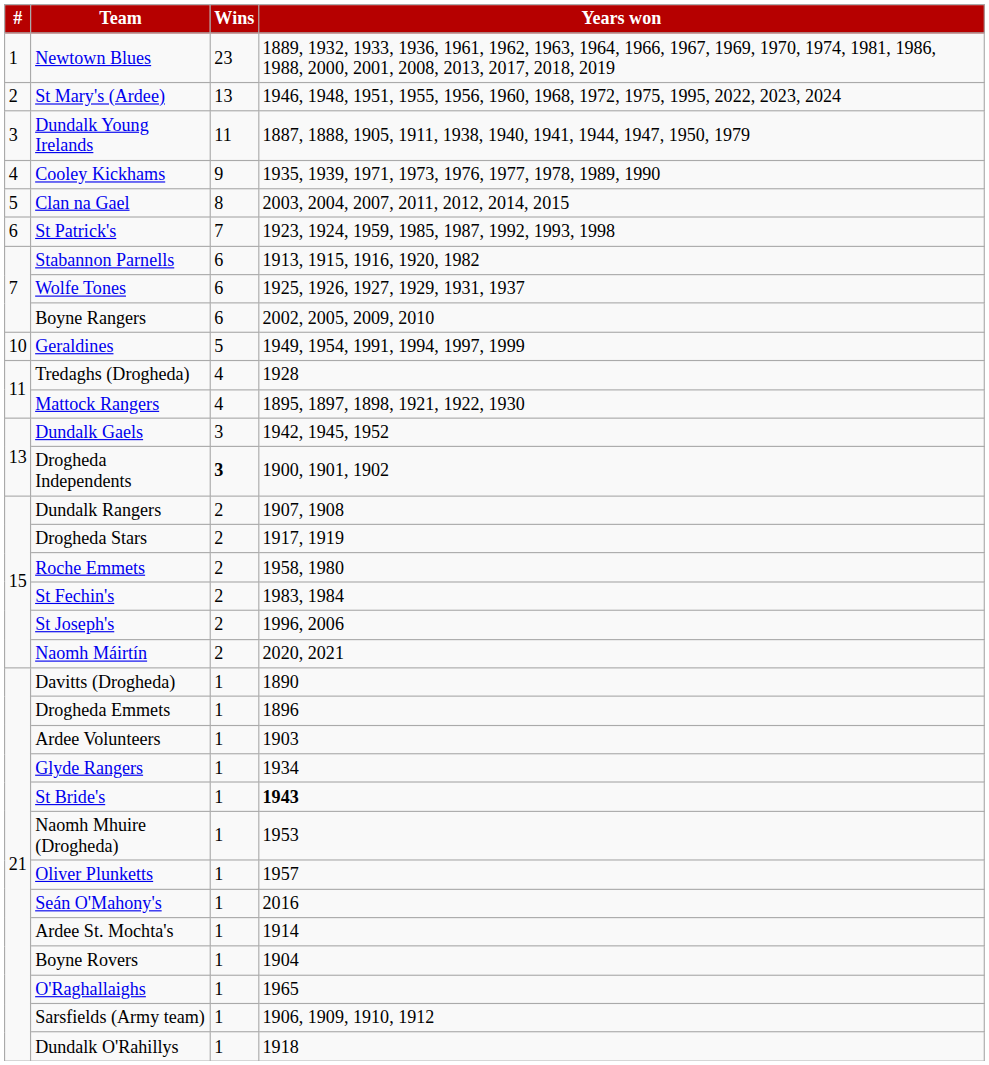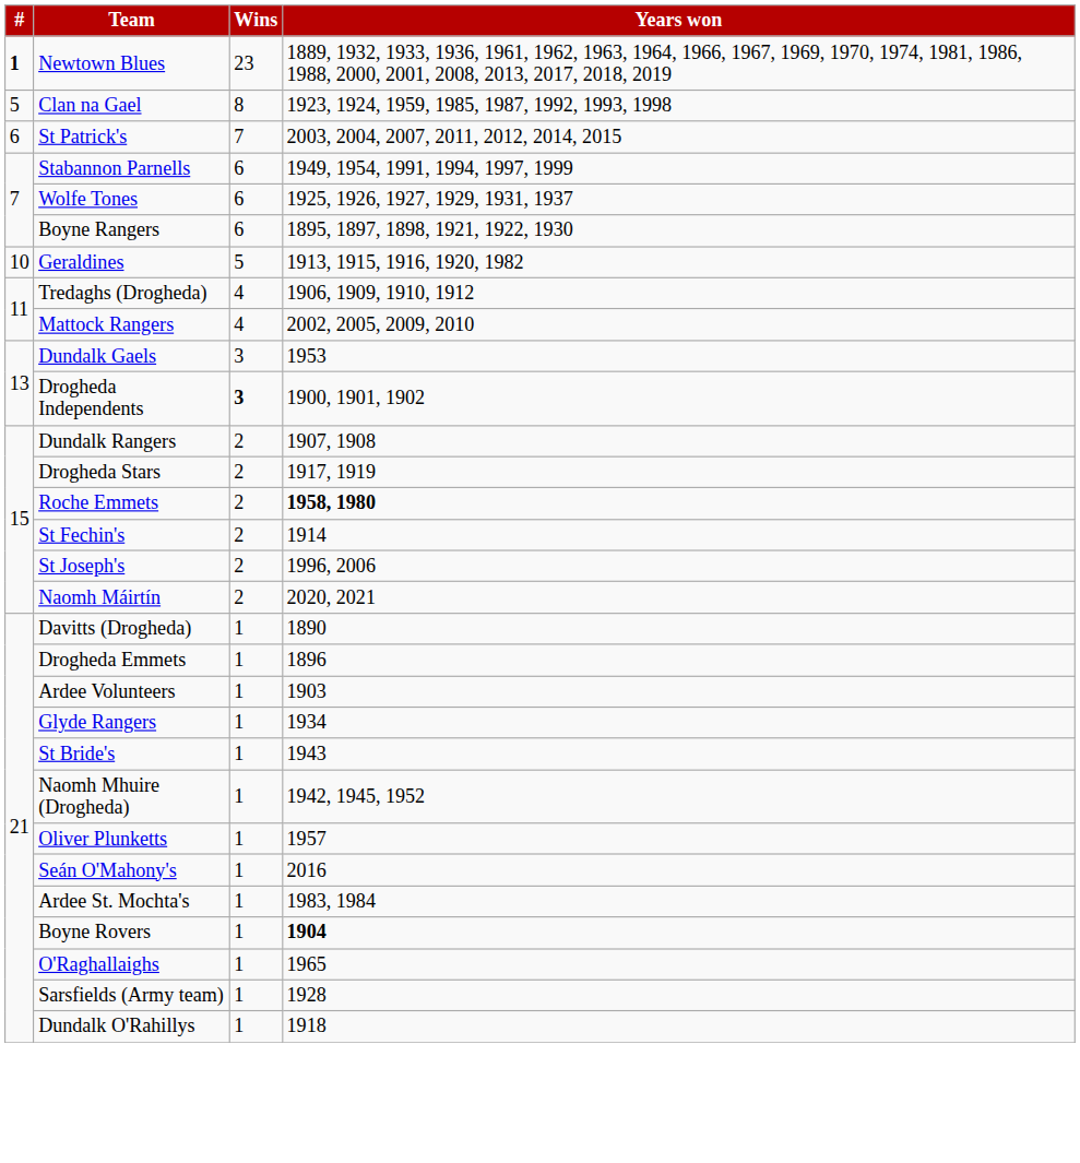Newtown Blues | #: normal -> bold
- row: 2 | St Mary's (Ardee) | 13 | 1946, 1948, 1951, 1955, 1956, 1960, 1968, 1972, 1975, 1995, 2022, 2023, 2024
- row: 3 | Dundalk Young Irelands | 11 | 1887, 1888, 1905, 1911, 1938, 1940, 1941, 1944, 1947, 1950, 1979
- row: 4 | Cooley Kickhams | 9 | 1935, 1939, 1971, 1973, 1976, 1977, 1978, 1989, 1990
Clan na Gael | Years won: 2003, 2004, 2007, 2011, 2012, 2014, 2015 -> 1923, 1924, 1959, 1985, 1987, 1992, 1993, 1998
St Patrick's | Years won: 1923, 1924, 1959, 1985, 1987, 1992, 1993, 1998 -> 2003, 2004, 2007, 2011, 2012, 2014, 2015
Stabannon Parnells | Years won: 1913, 1915, 1916, 1920, 1982 -> 1949, 1954, 1991, 1994, 1997, 1999
Boyne Rangers | Years won: 2002, 2005, 2009, 2010 -> 1895, 1897, 1898, 1921, 1922, 1930
Geraldines | Years won: 1949, 1954, 1991, 1994, 1997, 1999 -> 1913, 1915, 1916, 1920, 1982
Tredaghs (Drogheda) | Years won: 1928 -> 1906, 1909, 1910, 1912
Mattock Rangers | Years won: 1895, 1897, 1898, 1921, 1922, 1930 -> 2002, 2005, 2009, 2010
Dundalk Gaels | Years won: 1942, 1945, 1952 -> 1953
Roche Emmets | Years won: normal -> bold
St Fechin's | Years won: 1983, 1984 -> 1914
St Bride's | Years won: bold -> normal
Naomh Mhuire (Drogheda) | Years won: 1953 -> 1942, 1945, 1952
Ardee St. Mochta's | Years won: 1914 -> 1983, 1984
Boyne Rovers | Years won: normal -> bold
Sarsfields (Army team) | Years won: 1906, 1909, 1910, 1912 -> 1928
